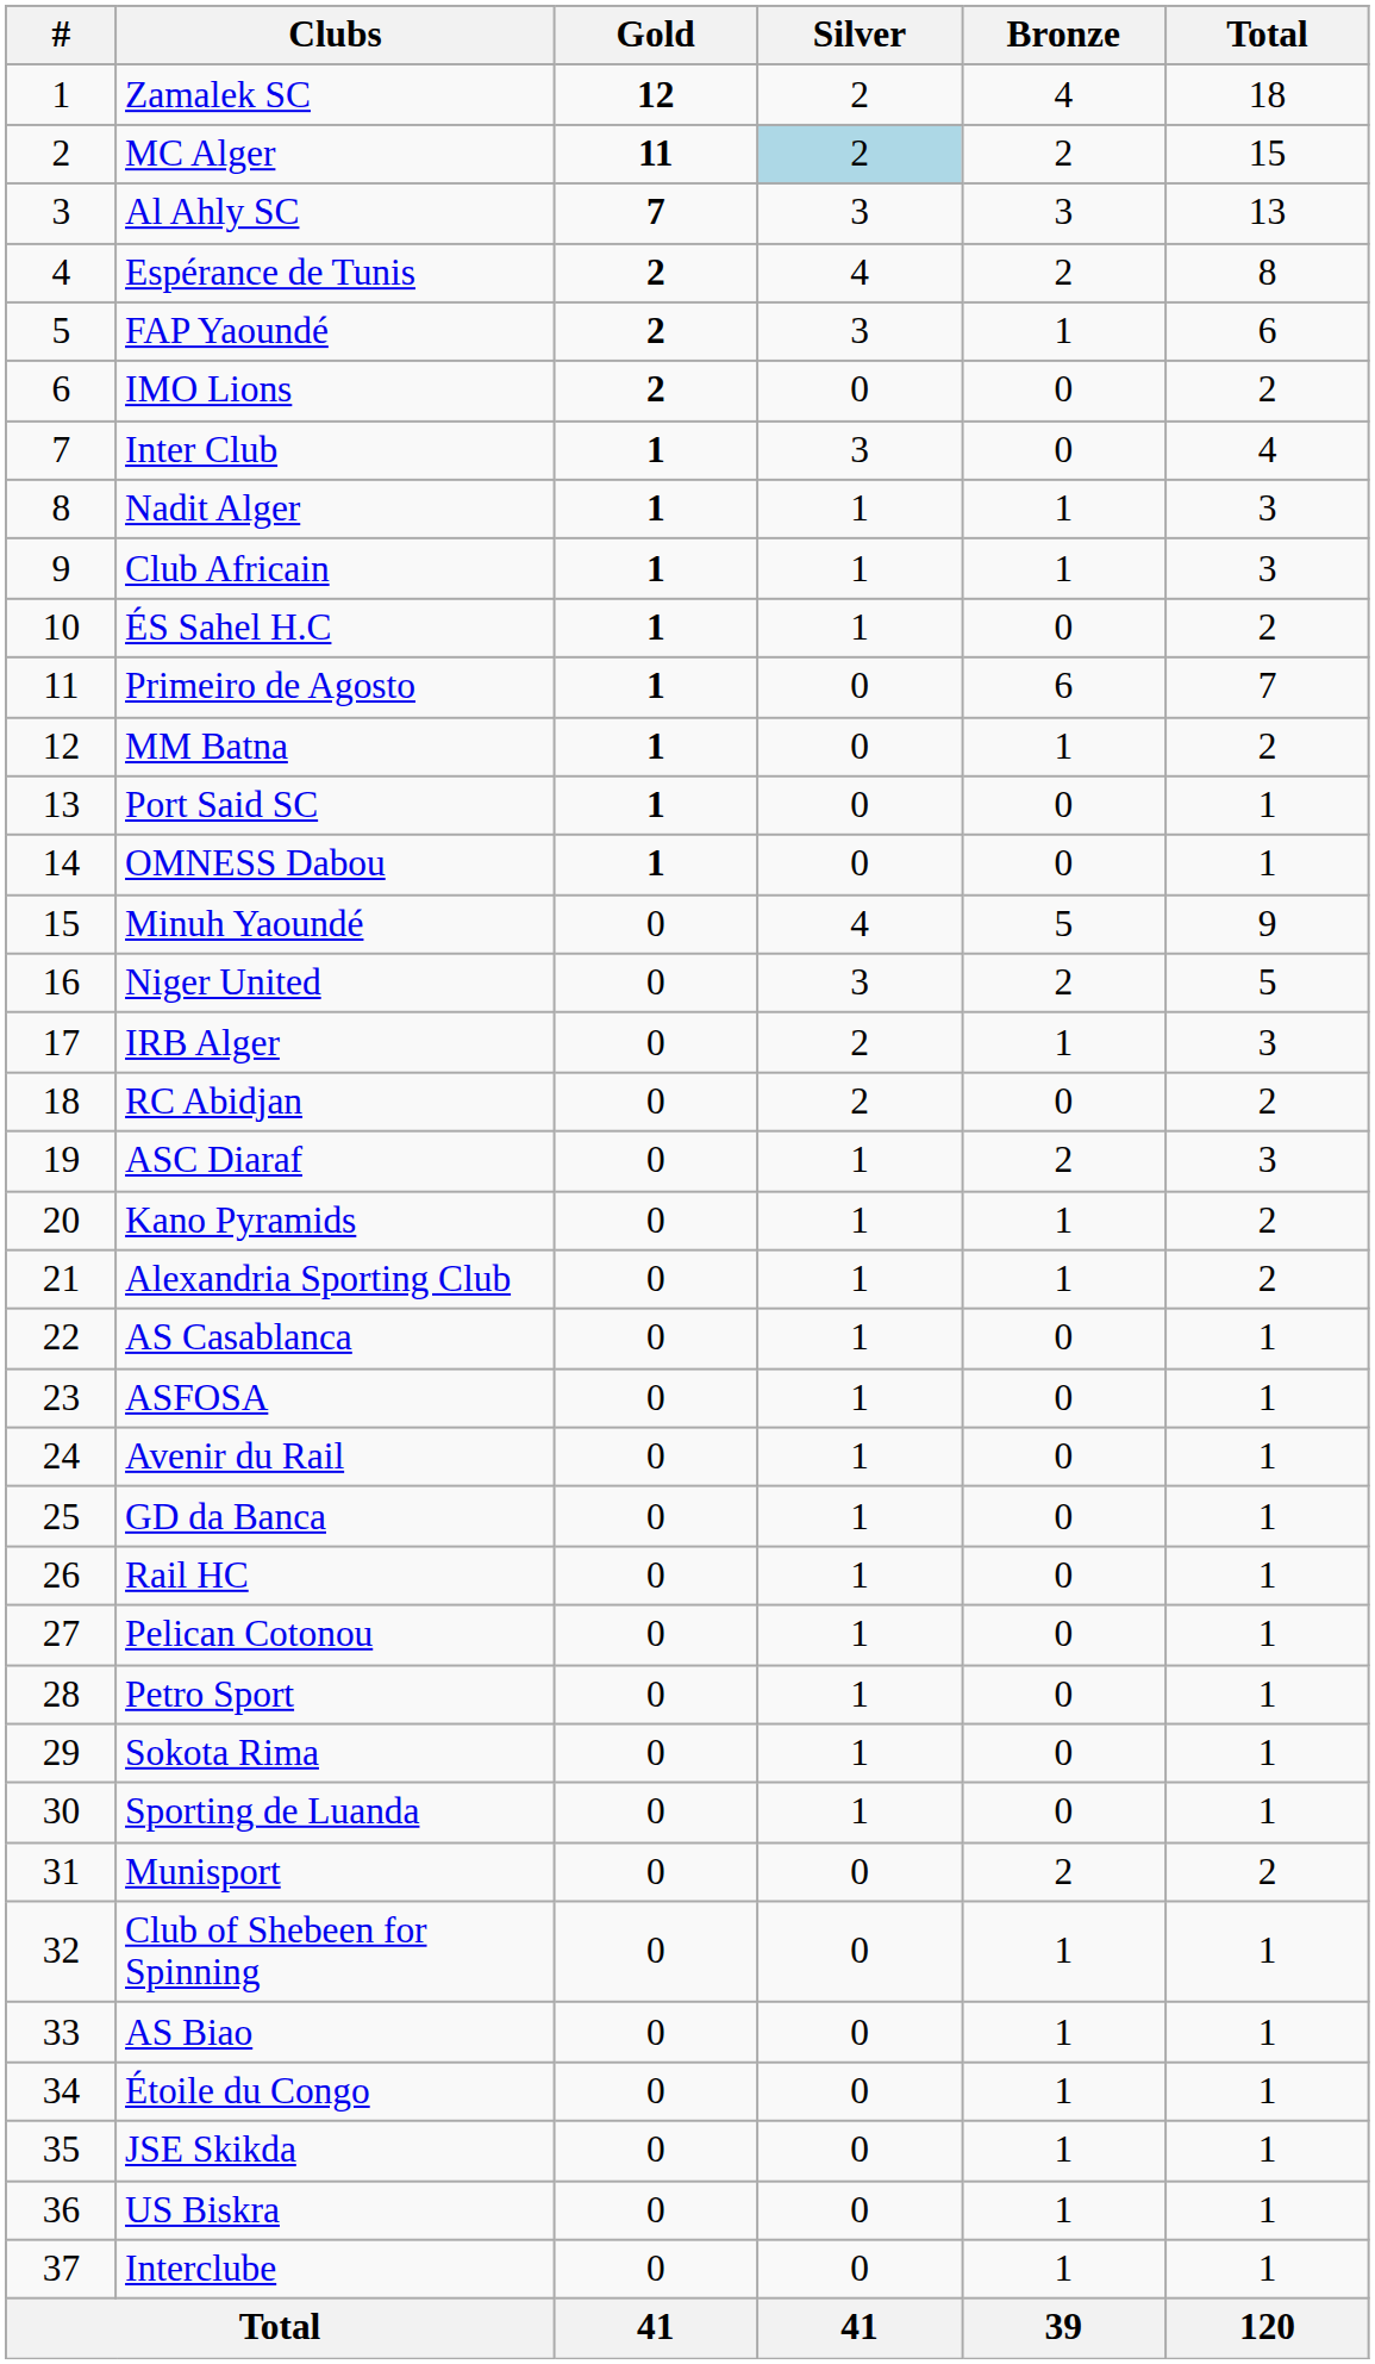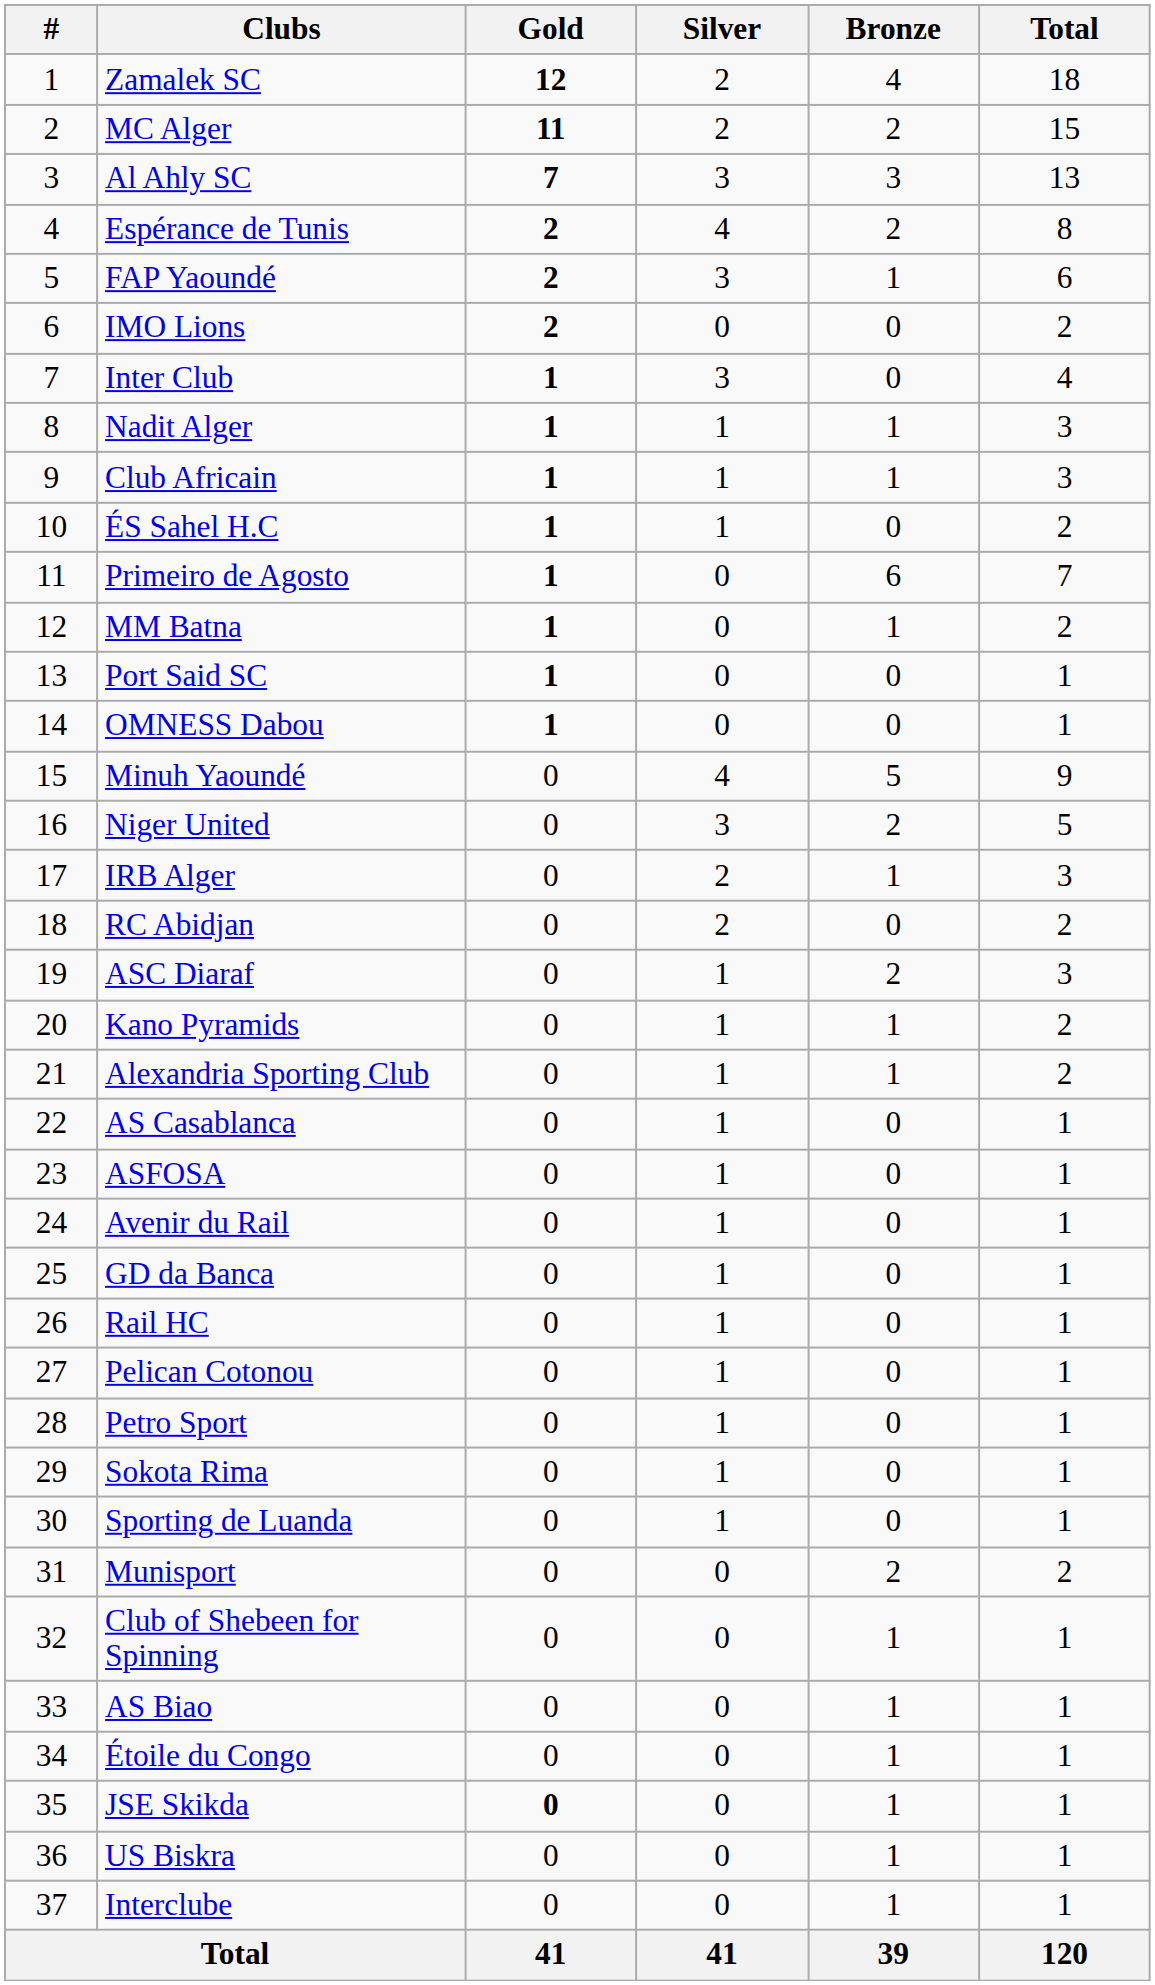MC Alger | Silver: lightblue background -> no background
JSE Skikda | Gold: normal -> bold
